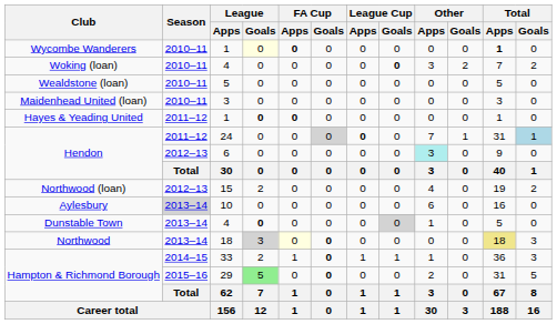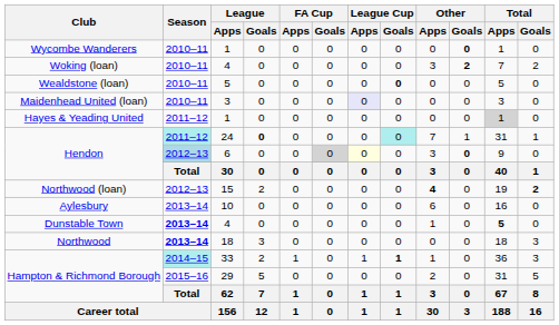Wycombe Wanderers | League / Goals: lightyellow background -> no background
Wycombe Wanderers | FA Cup / Apps: bold -> normal
Wycombe Wanderers | Other / Goals: normal -> bold
Wycombe Wanderers | Total / Apps: bold -> normal
Woking (loan) | League Cup / Goals: bold -> normal
Woking (loan) | Other / Goals: normal -> bold
Wealdstone (loan) | League Cup / Goals: normal -> bold
Maidenhead United (loan) | League Cup / Apps: no background -> lavender background
Hayes & Yeading United | League / Goals: bold -> normal
Hayes & Yeading United | FA Cup / Apps: bold -> normal
Hayes & Yeading United | Total / Apps: no background -> lightgrey background
Hendon / 24 | Season: no background -> paleturquoise background
Hendon / 24 | League / Goals: normal -> bold
Hendon / 24 | FA Cup / Goals: lightgrey background -> no background
Hendon / 24 | League Cup / Apps: bold -> normal
Hendon / 24 | League Cup / Goals: no background -> paleturquoise background
Hendon / 24 | Total / Goals: lightblue background -> no background
Hendon / 6 | Season: no background -> lightblue background
Hendon / 6 | FA Cup / Goals: no background -> lightgrey background
Hendon / 6 | League Cup / Apps: no background -> lightyellow background
Hendon / 6 | Other / Apps: paleturquoise background -> no background
Hendon / 6 | Other / Goals: normal -> bold
Northwood (loan) | Other / Apps: normal -> bold
Northwood (loan) | Total / Goals: normal -> bold
Aylesbury | Season: lightgrey background -> no background
Dunstable Town | Season: normal -> bold
Dunstable Town | League / Goals: bold -> normal
Dunstable Town | League Cup / Goals: lightgrey background -> no background
Dunstable Town | Total / Apps: normal -> bold
Northwood | Season: normal -> bold
Northwood | League / Goals: lightgrey background -> no background
Northwood | FA Cup / Apps: lightyellow background -> no background
Northwood | FA Cup / Goals: bold -> normal
Northwood | Total / Apps: khaki background -> no background
Hampton & Richmond Borough / 33 | Season: no background -> paleturquoise background
Hampton & Richmond Borough / 33 | FA Cup / Goals: bold -> normal
Hampton & Richmond Borough / 33 | League Cup / Goals: normal -> bold
Hampton & Richmond Borough / 29 | League / Goals: lightgreen background -> no background
Hampton & Richmond Borough / 29 | FA Cup / Goals: bold -> normal
